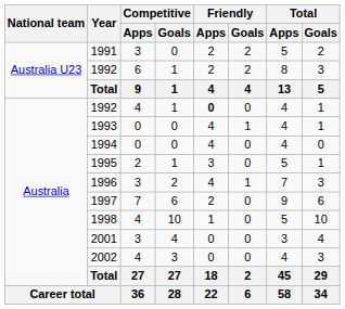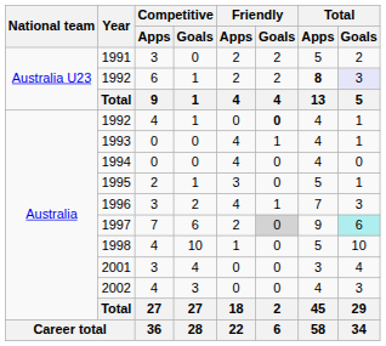1992 / 6 | Total / Apps: normal -> bold
1992 / 6 | Total / Goals: no background -> lavender background
1992 / 4 | Friendly / Apps: bold -> normal
1992 / 4 | Friendly / Goals: normal -> bold
1997 | Friendly / Goals: no background -> lightgrey background
1997 | Total / Goals: no background -> paleturquoise background
